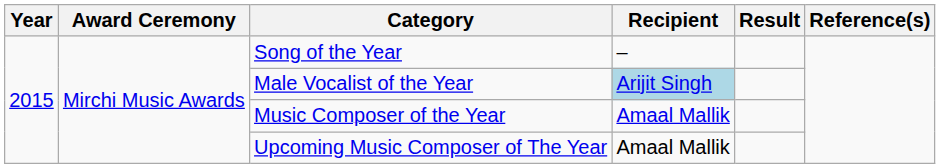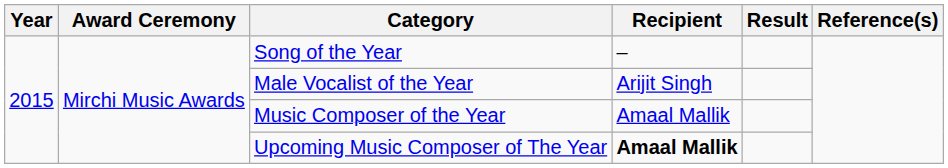Male Vocalist of the Year | Recipient: lightblue background -> no background
Upcoming Music Composer of The Year | Recipient: normal -> bold
